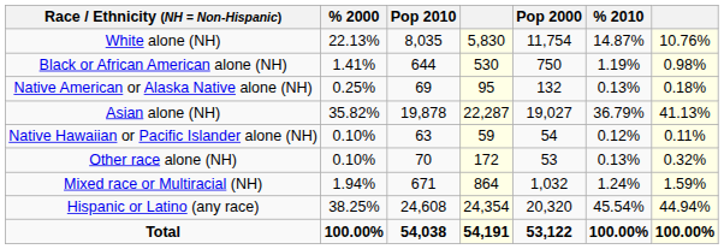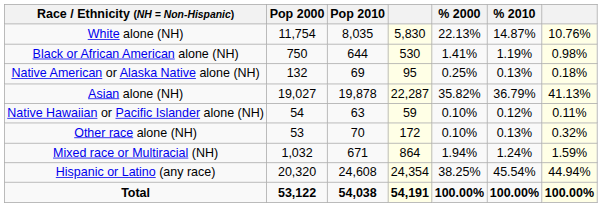columns swapped: Pop 2000 <-> % 2000
